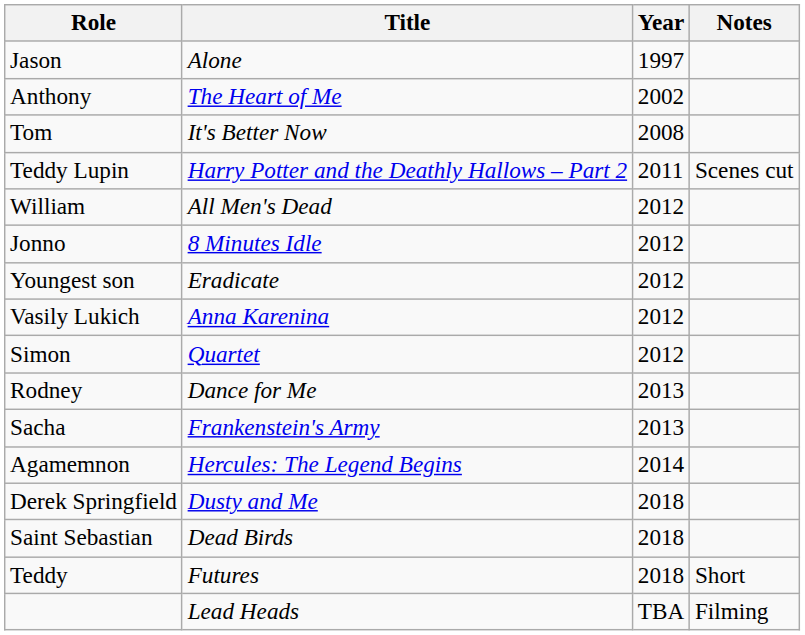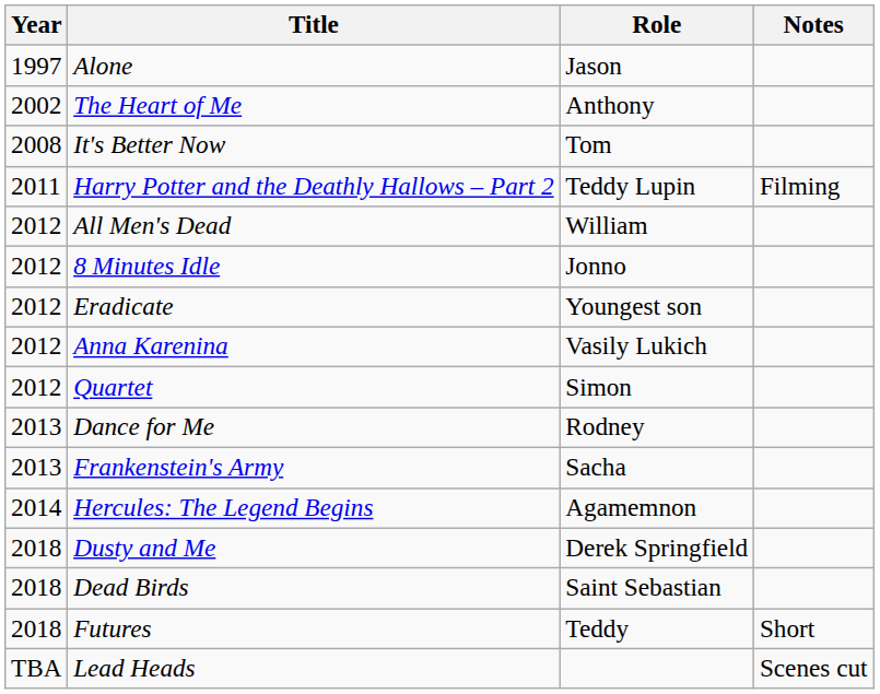columns swapped: Year <-> Role
Harry Potter and the Deathly Hallows – Part 2 | Notes: Scenes cut -> Filming
Lead Heads | Notes: Filming -> Scenes cut
